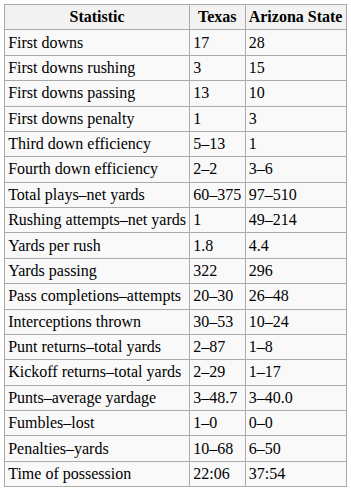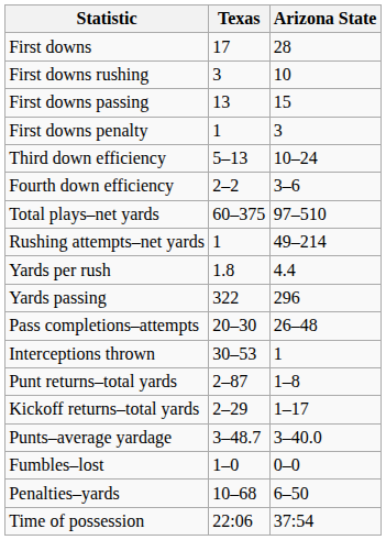First downs rushing | Arizona State: 15 -> 10
First downs passing | Arizona State: 10 -> 15
Third down efficiency | Arizona State: 1 -> 10–24
Interceptions thrown | Arizona State: 10–24 -> 1
